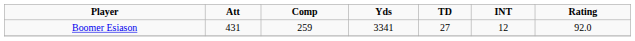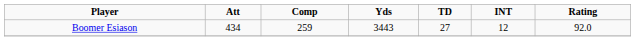Boomer Esiason | Att: 431 -> 434
Boomer Esiason | Yds: 3341 -> 3443
